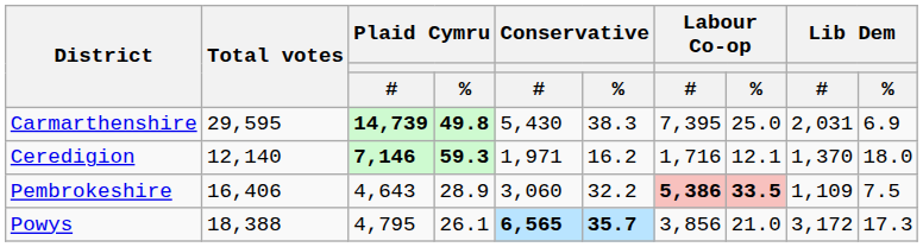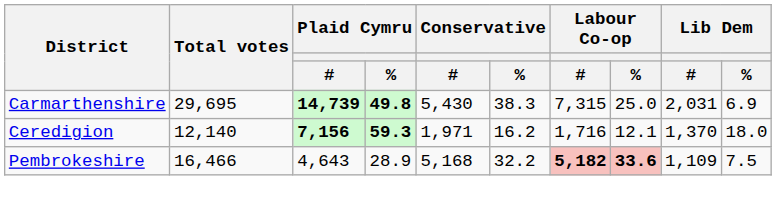Carmarthenshire | Total votes: 29,595 -> 29,695
Carmarthenshire | Labour Co-op / #: 7,395 -> 7,315
Ceredigion | Plaid Cymru / #: 7,146 -> 7,156
Pembrokeshire | Total votes: 16,406 -> 16,466
Pembrokeshire | Conservative / #: 3,060 -> 5,168
Pembrokeshire | Labour Co-op / #: 5,386 -> 5,182
Pembrokeshire | Labour Co-op / %: 33.5 -> 33.6
- row: Powys | 18,388 | 4,795 | 26.1 | 6,565 | 35.7 | 3,856 | 21.0 | 3,172 | 17.3
